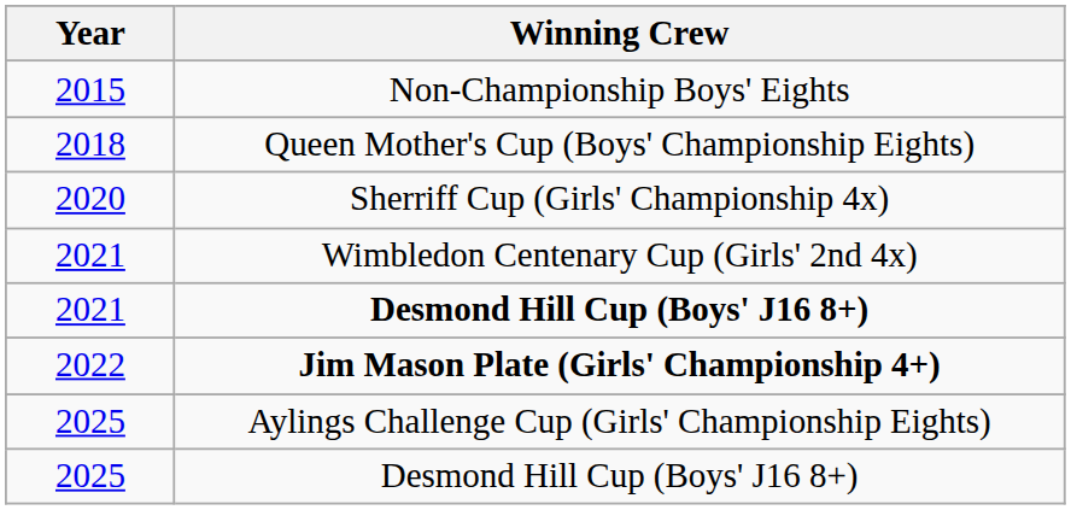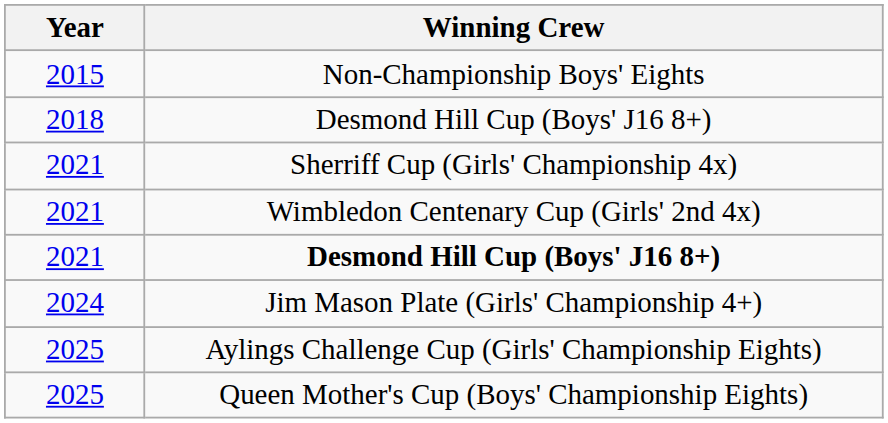row 3 | Winning Crew: Queen Mother's Cup (Boys' Championship Eights) -> Desmond Hill Cup (Boys' J16 8+)
row 4 | Year: 2020 -> 2021
row 7 | Year: 2022 -> 2024
row 7 | Winning Crew: bold -> normal
row 9 | Winning Crew: Desmond Hill Cup (Boys' J16 8+) -> Queen Mother's Cup (Boys' Championship Eights)
